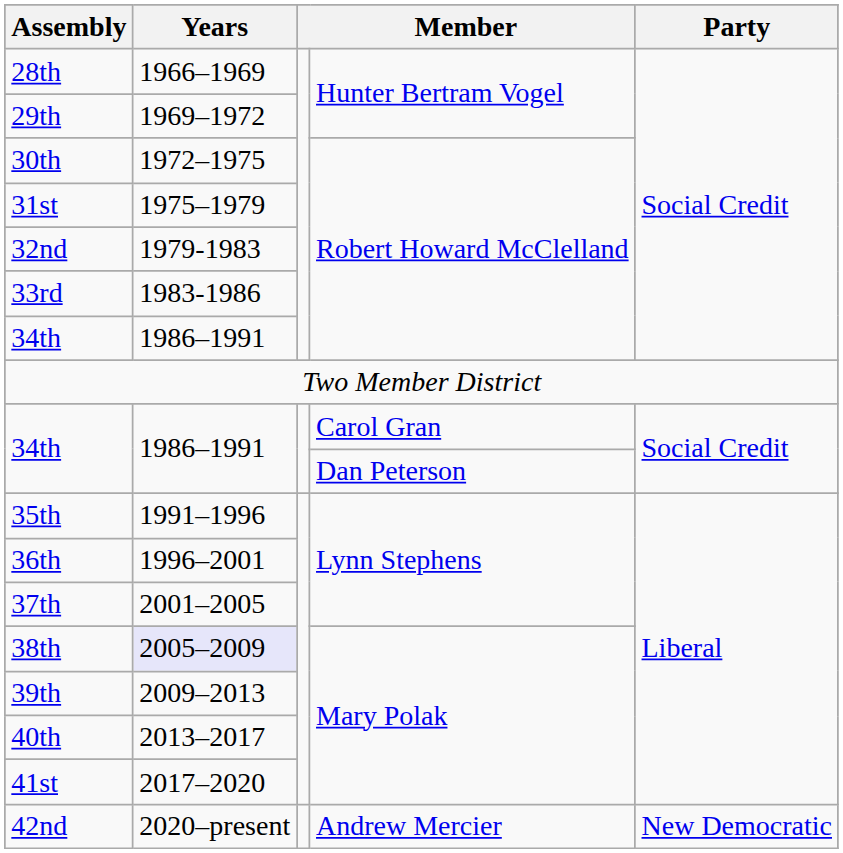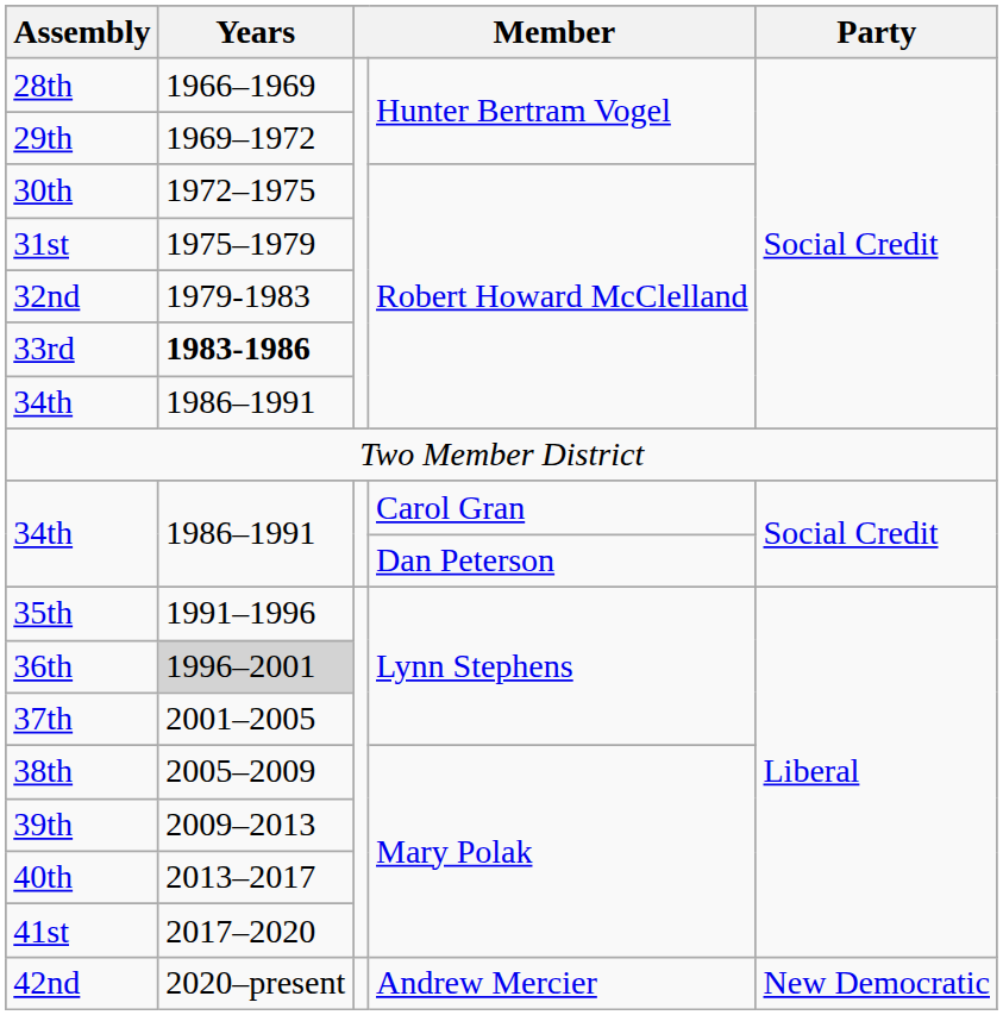33rd | Years: normal -> bold
36th | Years: no background -> lightgrey background
38th | Years: lavender background -> no background
